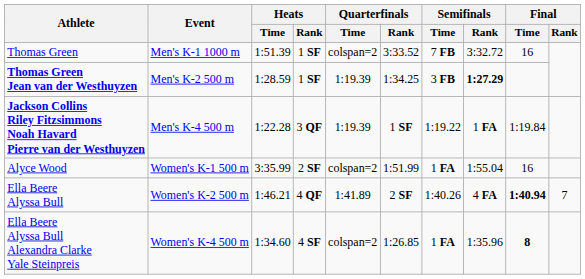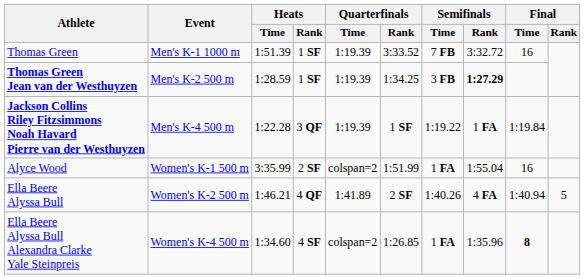Thomas Green | Quarterfinals / Time: colspan=2 -> 1:19.39
Ella Beere Alyssa Bull | Final / Time: bold -> normal
Ella Beere Alyssa Bull | Final / Rank: 7 -> 5
